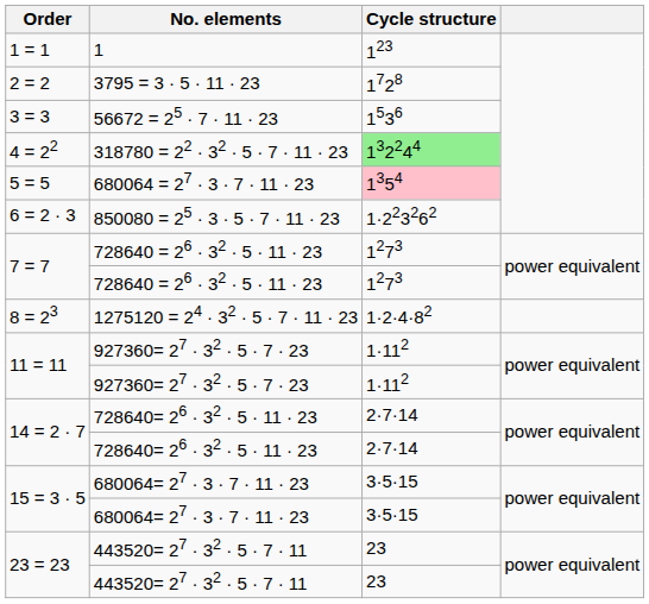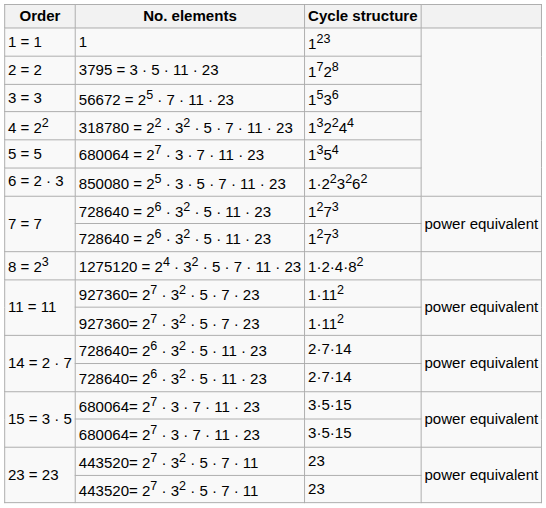4 = 22 | Cycle structure: lightgreen background -> no background
5 = 5 | Cycle structure: pink background -> no background
